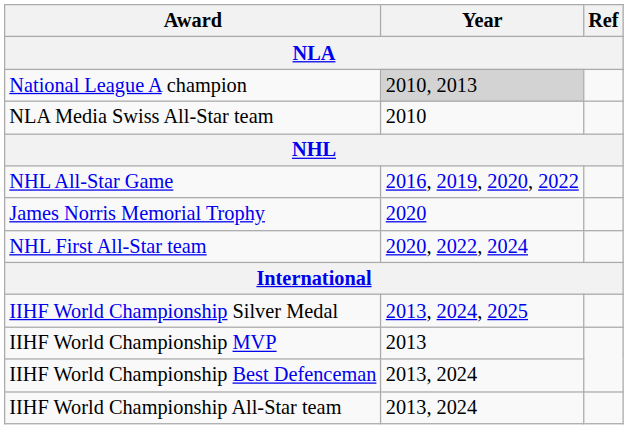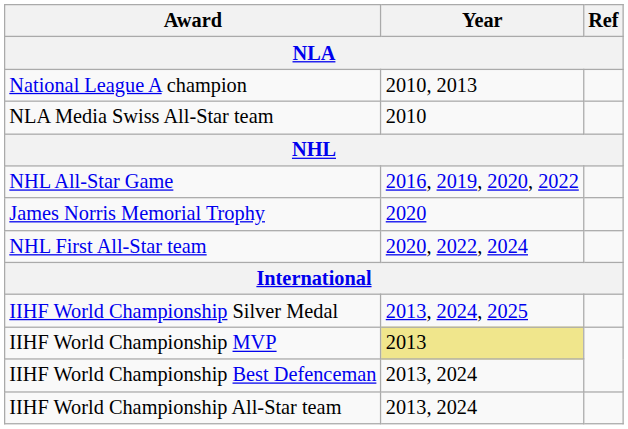National League A champion | Year: lightgrey background -> no background
IIHF World Championship MVP | Year: no background -> khaki background
